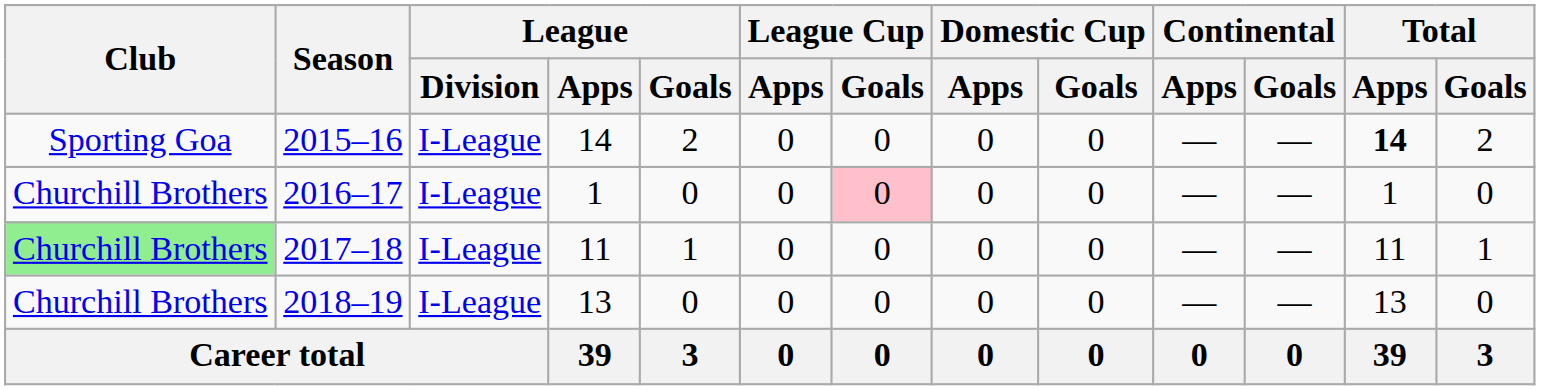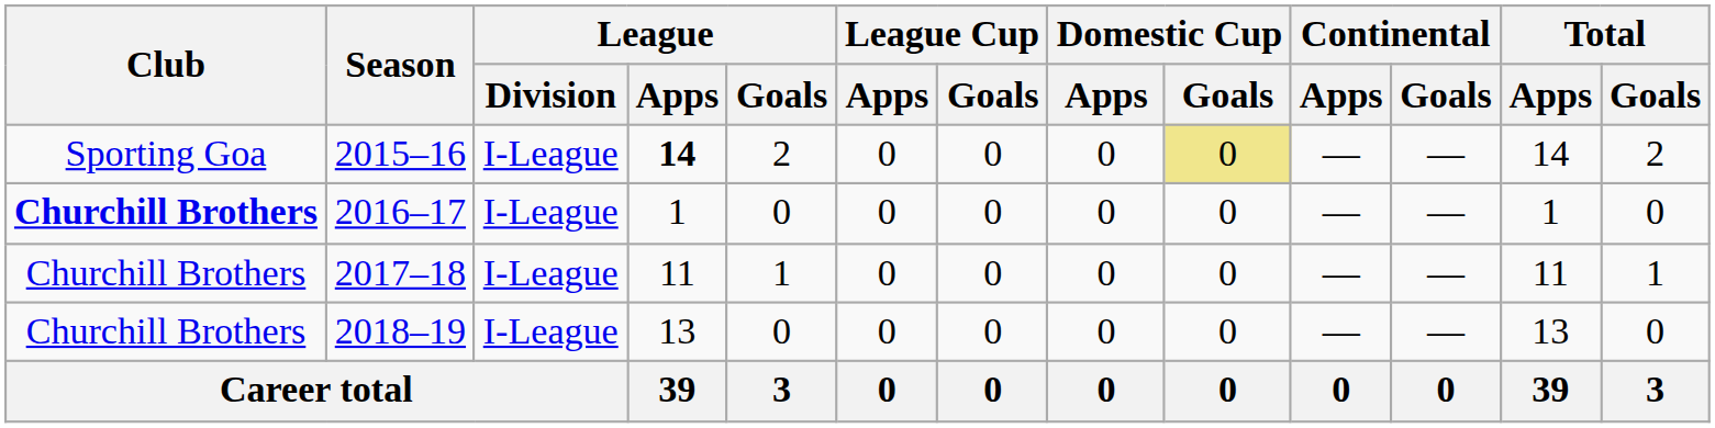2015–16 | League / Apps: normal -> bold
2015–16 | Domestic Cup / Goals: no background -> khaki background
2015–16 | Total / Apps: bold -> normal
2016–17 | Club: normal -> bold
2016–17 | League Cup / Goals: pink background -> no background
2017–18 | Club: lightgreen background -> no background
